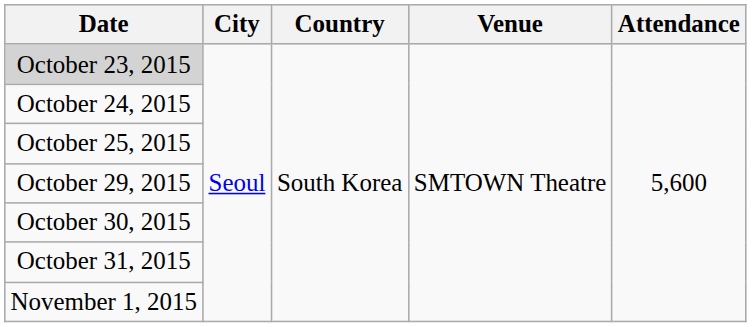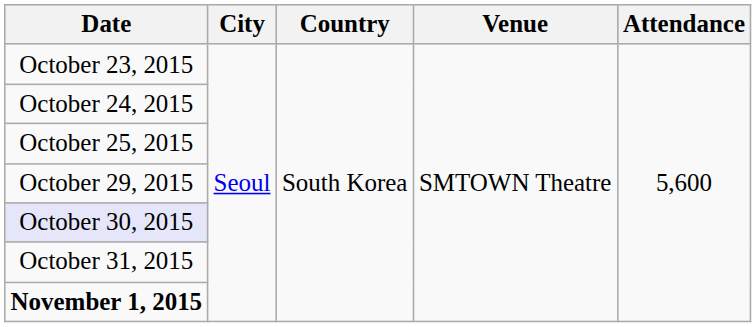October 23, 2015 | Date: lightgrey background -> no background
October 30, 2015 | Date: no background -> lavender background
November 1, 2015 | Date: normal -> bold
